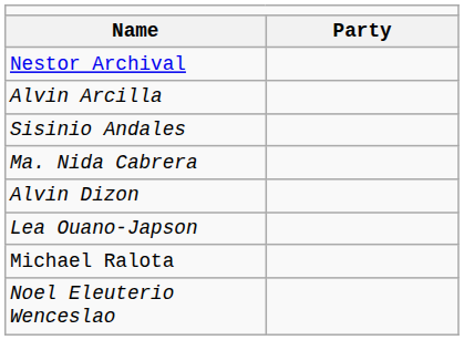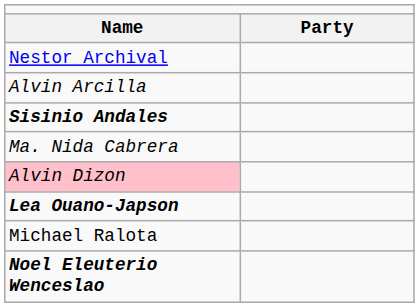Sisinio Andales | column 1: normal -> bold
Alvin Dizon | column 1: no background -> pink background
Lea Ouano-Japson | column 1: normal -> bold
Noel Eleuterio Wenceslao | column 1: normal -> bold
